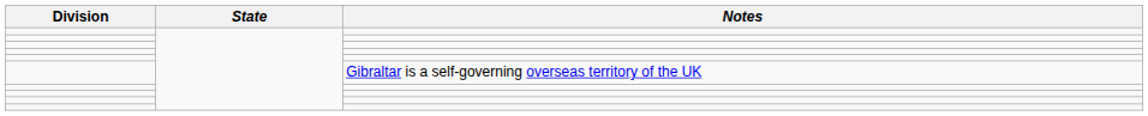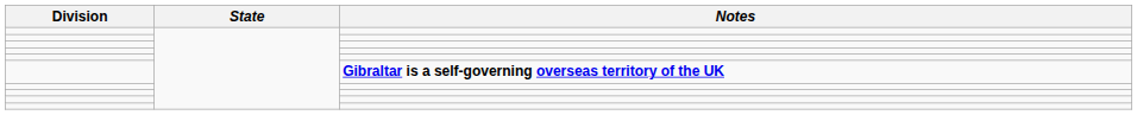Gibraltar is a self-governing overseas territory of the UK | Notes: normal -> bold
